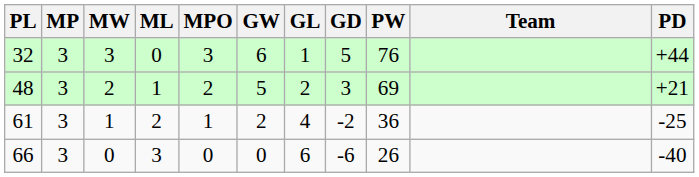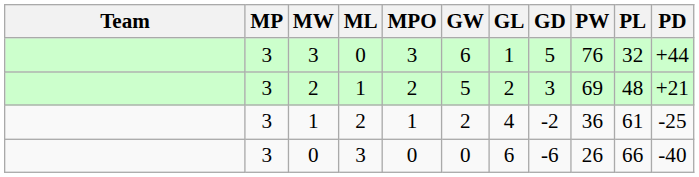columns swapped: Team <-> PL
